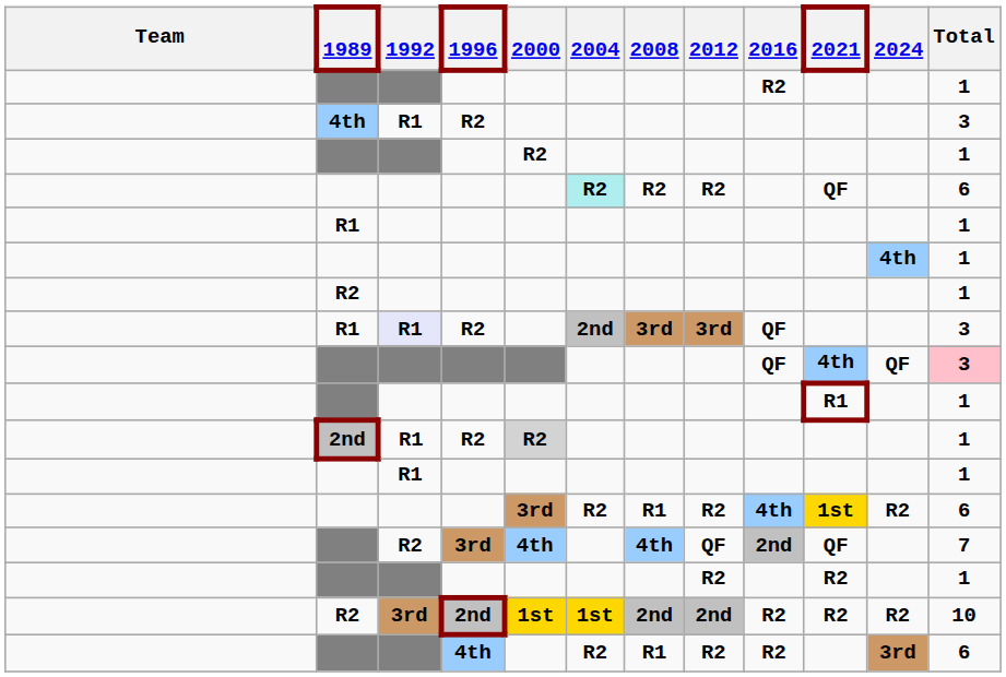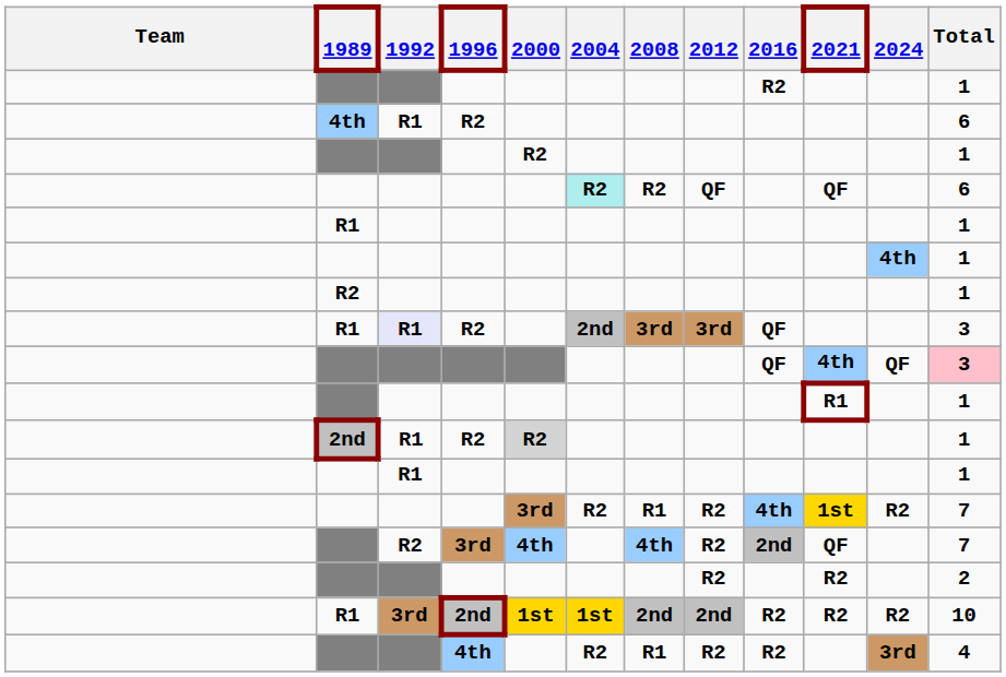row 3 | Total: 3 -> 6
row 5 | 2012: R2 -> QF
row 14 | Total: 6 -> 7
row 15 | 2012: QF -> R2
row 16 | Total: 1 -> 2
row 17 | 1989: R2 -> R1
row 18 | Total: 6 -> 4
